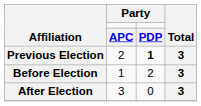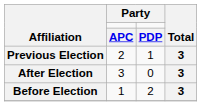Previous Election | column 3: bold -> normal
rows swapped: Before Election <-> After Election
